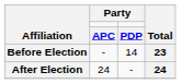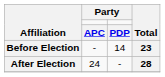After Election | Total: 24 -> 28
